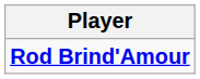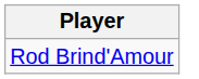row 2 | column 1: bold -> normal
